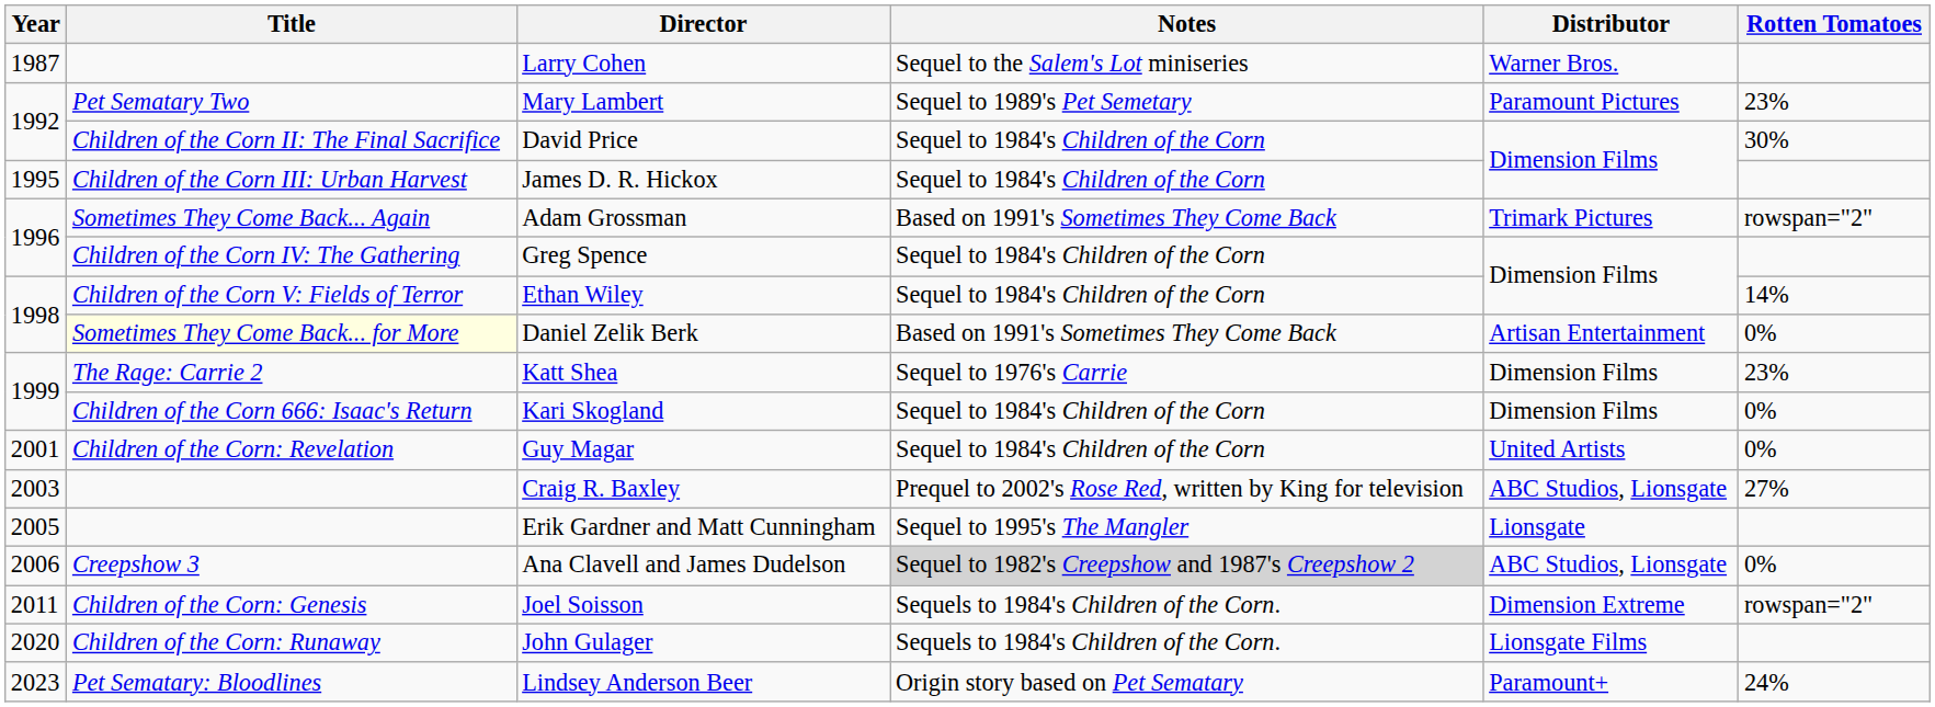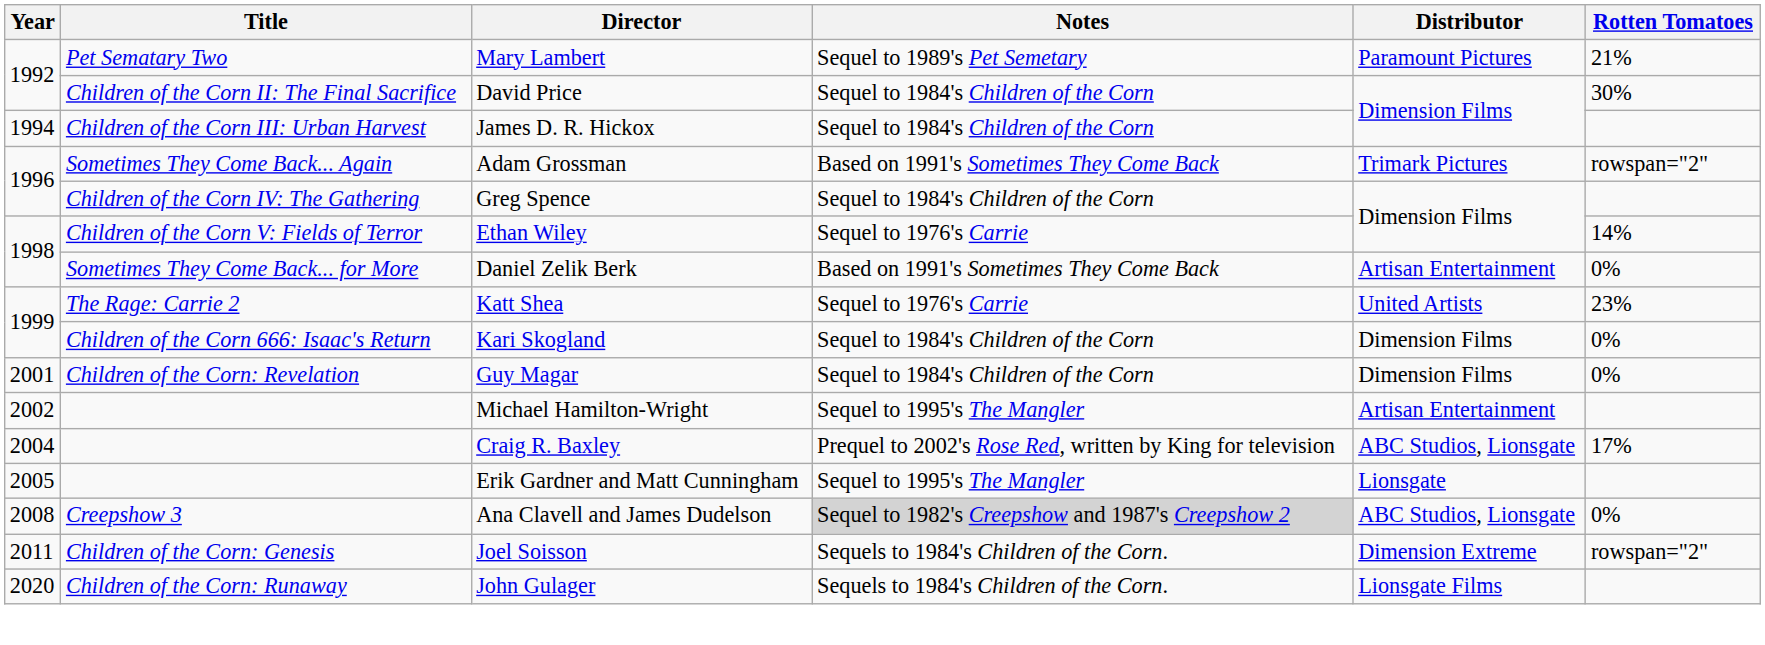- row: 1987 | Larry Cohen | Sequel to the Salem's Lot miniseries | Warner Bros.
Mary Lambert | Rotten Tomatoes: 23% -> 21%
James D. R. Hickox | Year: 1995 -> 1994
Ethan Wiley | Notes: Sequel to 1984's Children of the Corn -> Sequel to 1976's Carrie
Daniel Zelik Berk | Title: lightyellow background -> no background
Katt Shea | Distributor: Dimension Films -> United Artists
Guy Magar | Distributor: United Artists -> Dimension Films
+ row: 2002 | Michael Hamilton-Wright | Sequel to 1995's The Mangler | Artisan Entertainment
Craig R. Baxley | Year: 2003 -> 2004
Craig R. Baxley | Rotten Tomatoes: 27% -> 17%
Ana Clavell and James Dudelson | Year: 2006 -> 2008
- row: 2023 | Pet Sematary: Bloodlines | Lindsey Anderson Beer | Origin story based on Pet Sematary | Paramount+ | 24%
